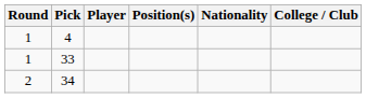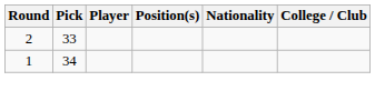- row: 1 | 4
33 | Round: 1 -> 2
34 | Round: 2 -> 1
